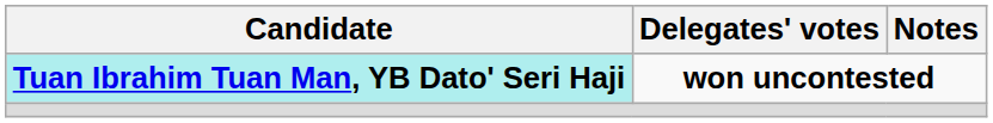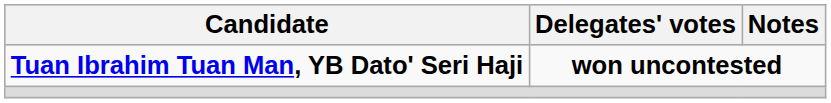Tuan Ibrahim Tuan Man, YB Dato' Seri Haji | Candidate: paleturquoise background -> no background
